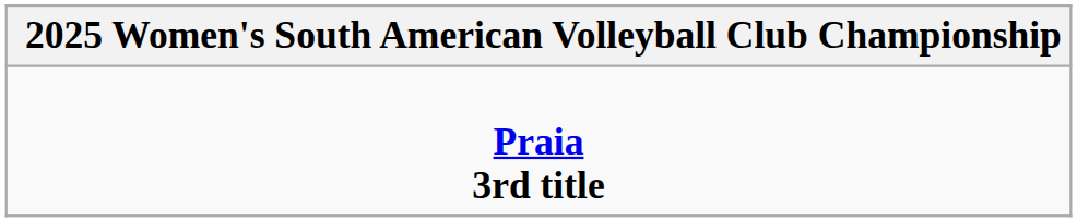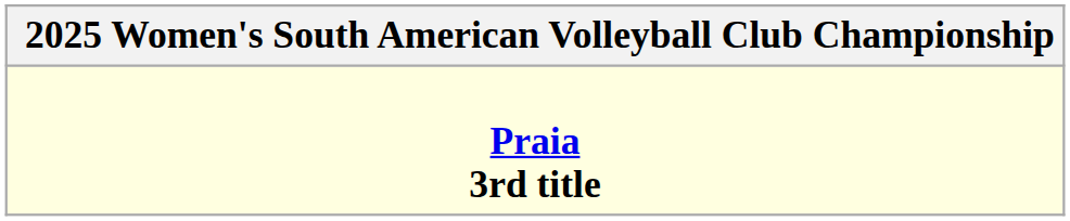row 2 | column 1: no background -> lightyellow background
